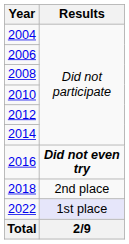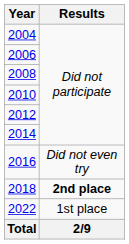2016 | Results: bold -> normal
2018 | Results: normal -> bold
2022 | Results: lavender background -> no background
